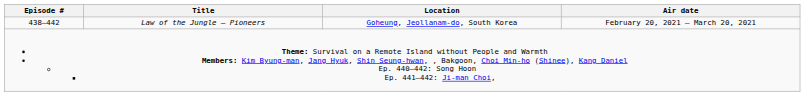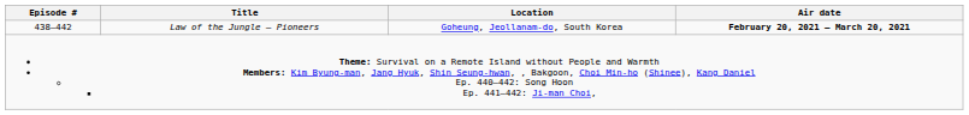438–442 | Air date: normal -> bold
